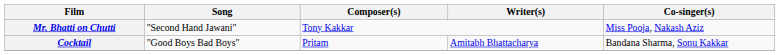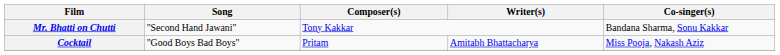Mr. Bhatti on Chutti | Co-singer(s): Miss Pooja, Nakash Aziz -> Bandana Sharma, Sonu Kakkar
Cocktail | Co-singer(s): Bandana Sharma, Sonu Kakkar -> Miss Pooja, Nakash Aziz
